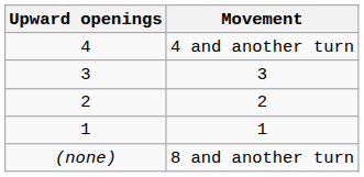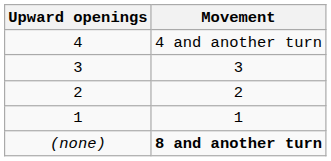(none) | Movement: normal -> bold
